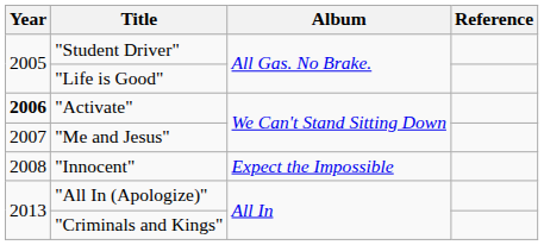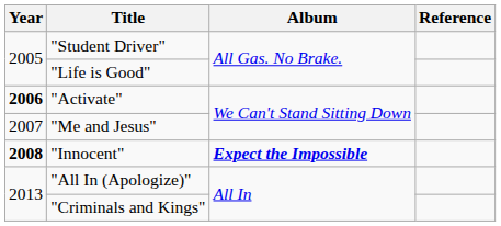"Innocent" | Year: normal -> bold
"Innocent" | Album: normal -> bold
